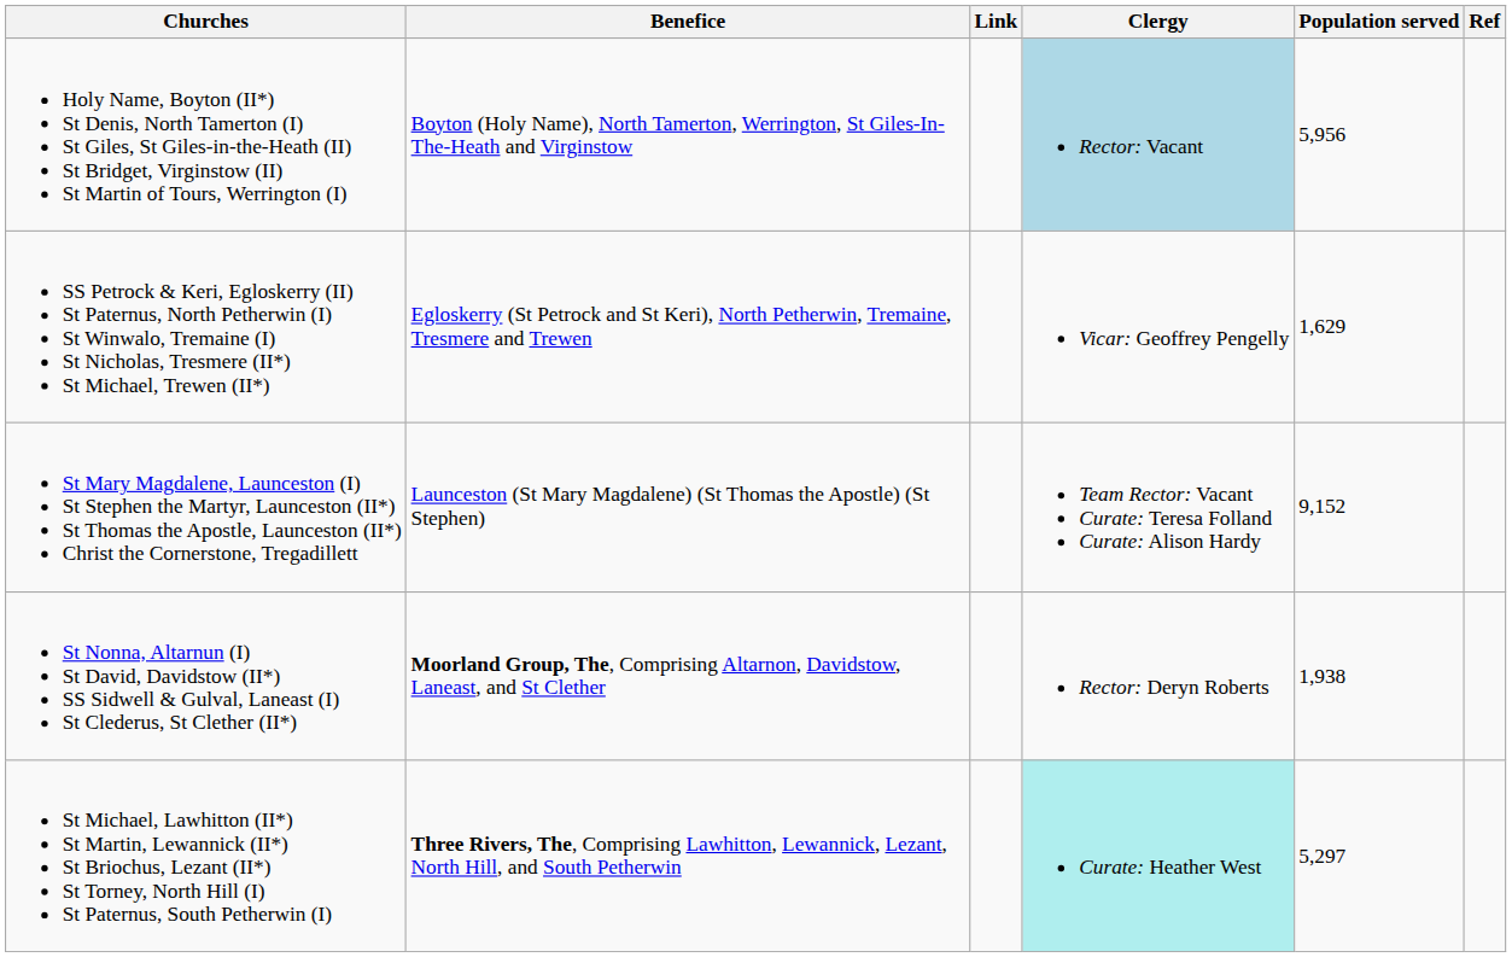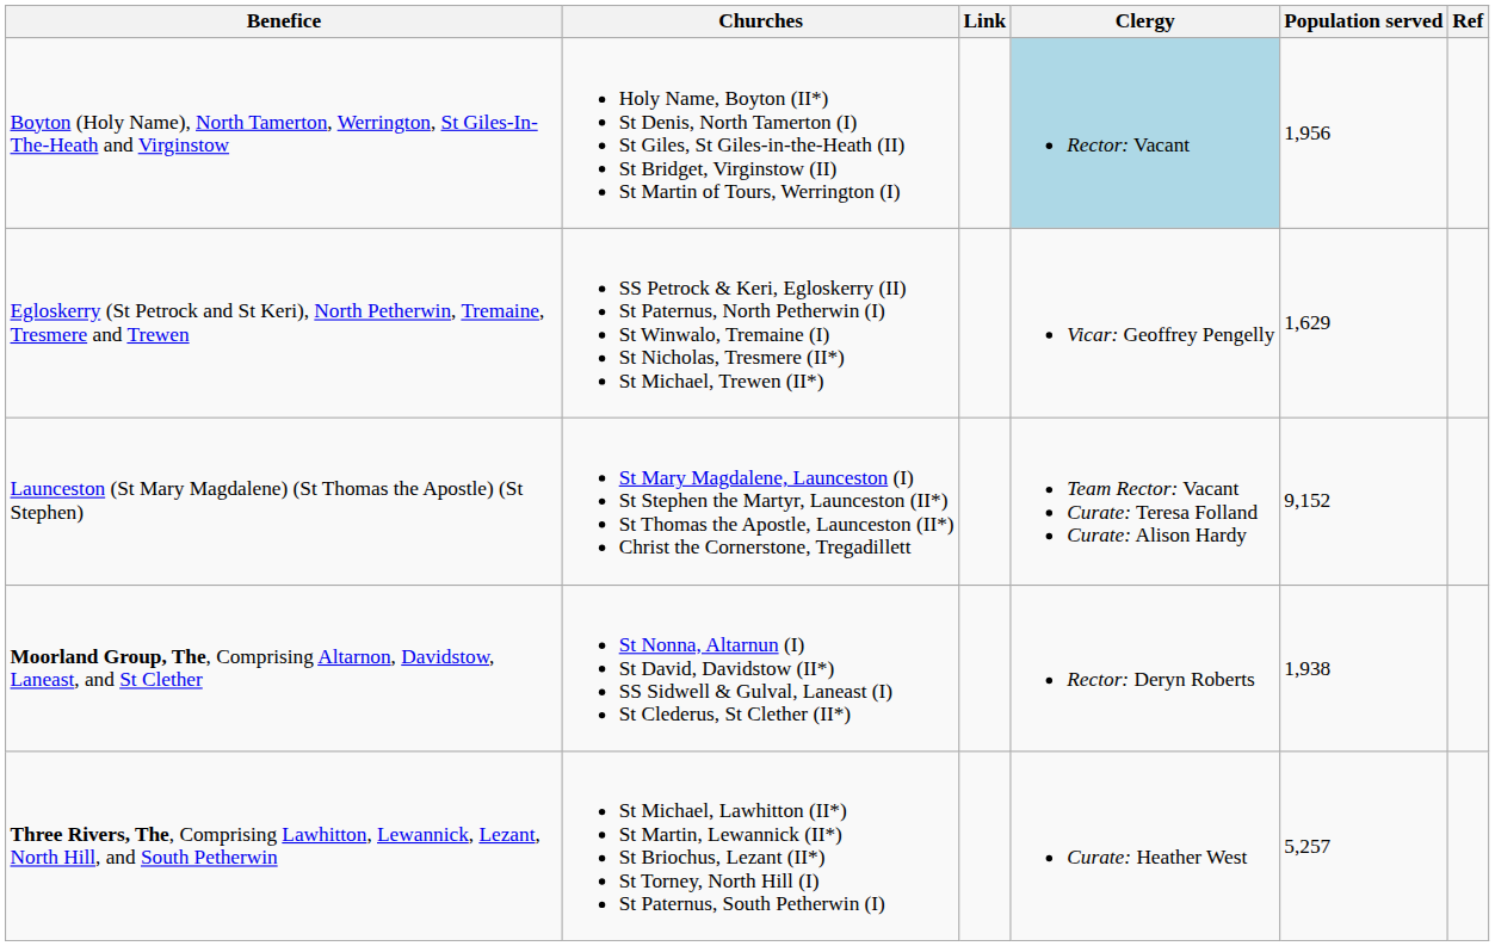columns swapped: Benefice <-> Churches
row 2 | Population served: 5,956 -> 1,956
row 6 | Clergy: paleturquoise background -> no background
row 6 | Population served: 5,297 -> 5,257
